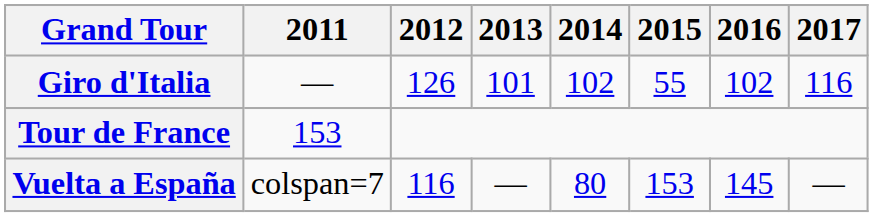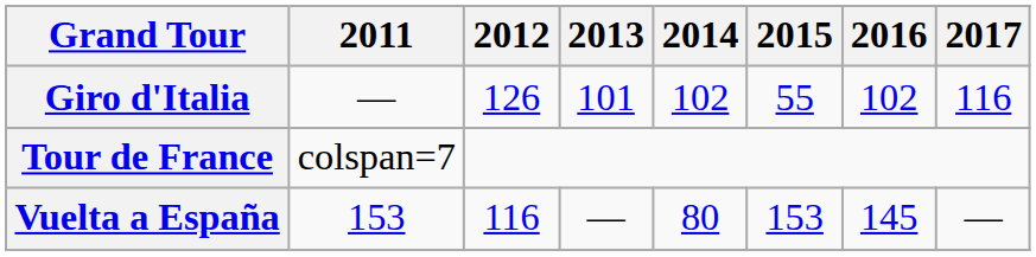Tour de France | 2011: 153 -> colspan=7
Vuelta a España | 2011: colspan=7 -> 153
